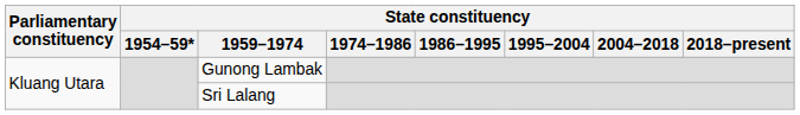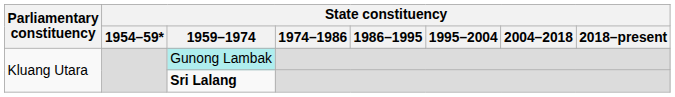Gunong Lambak | State constituency / 1959–1974: no background -> paleturquoise background
Sri Lalang | State constituency / 1959–1974: normal -> bold
